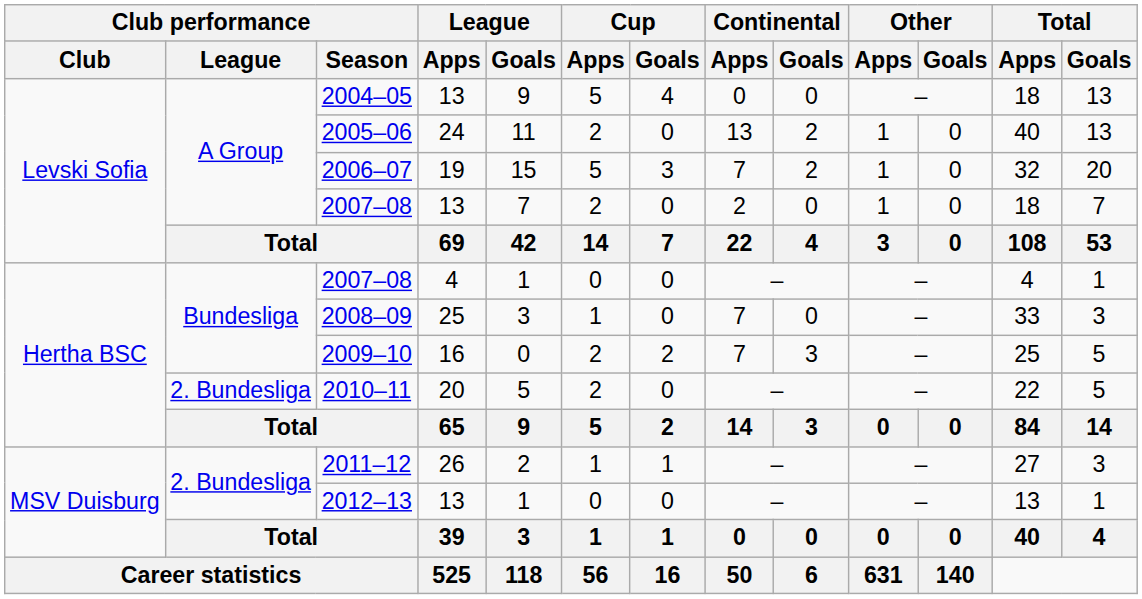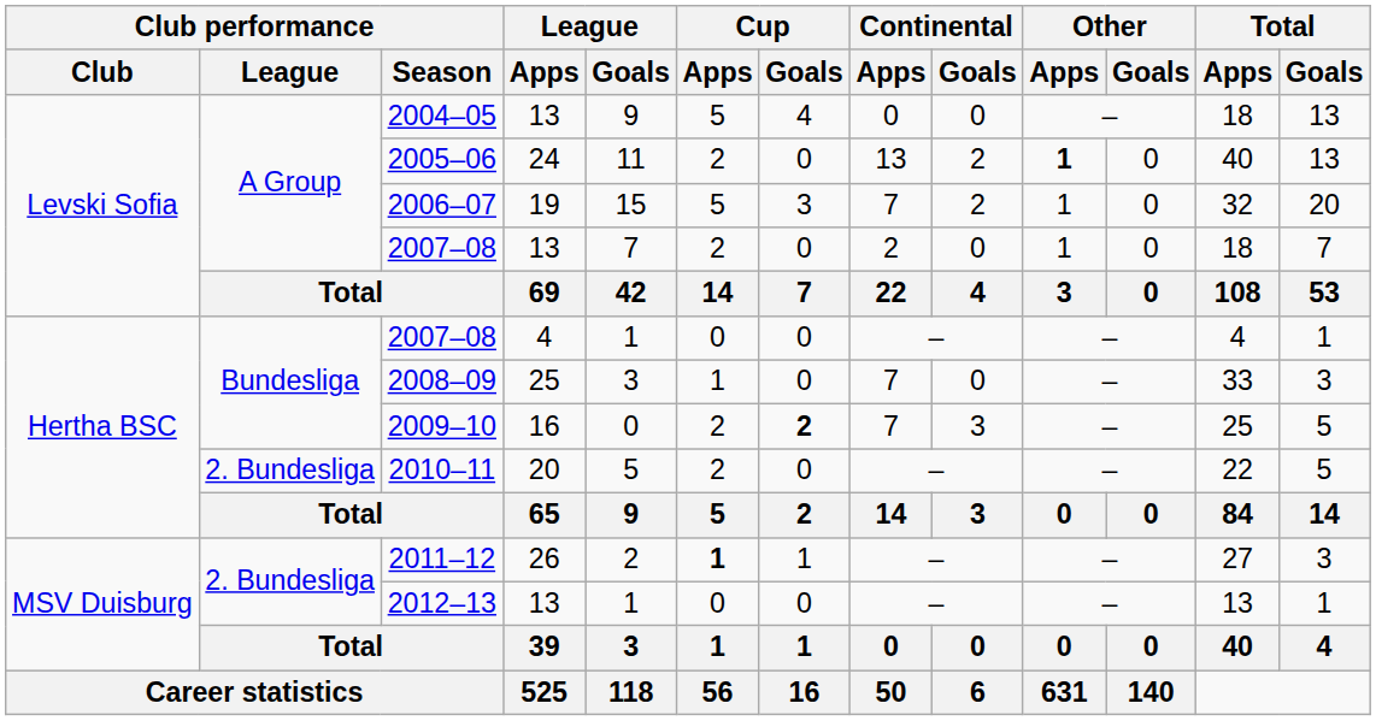2005–06 | Other / Apps: normal -> bold
2009–10 | Cup / Goals: normal -> bold
2011–12 | Cup / Apps: normal -> bold
